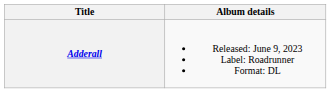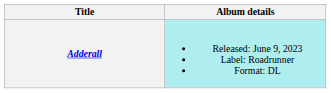Adderall | Album details: no background -> paleturquoise background
